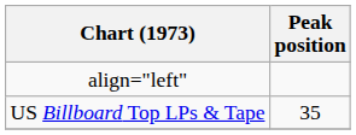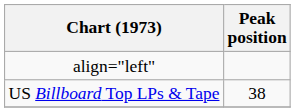US Billboard Top LPs & Tape | Peak position: 35 -> 38
